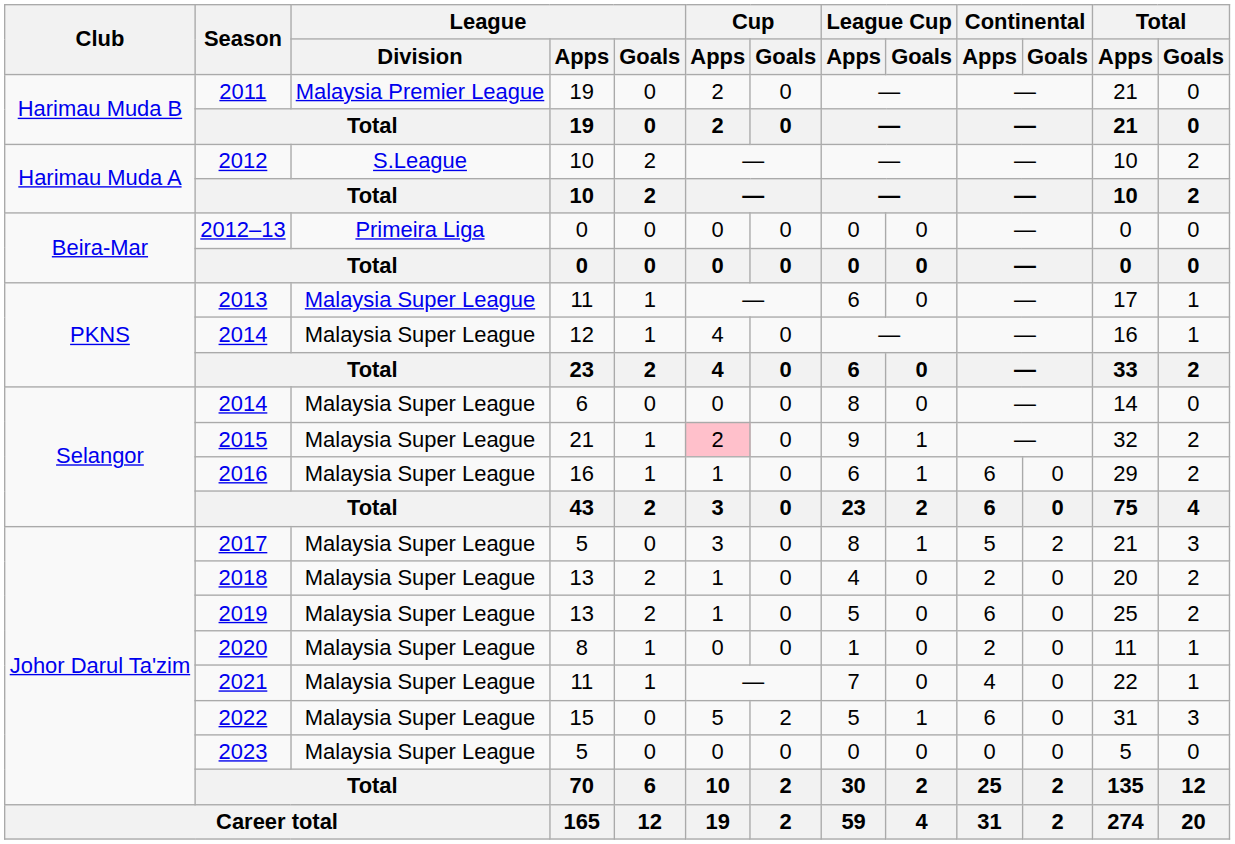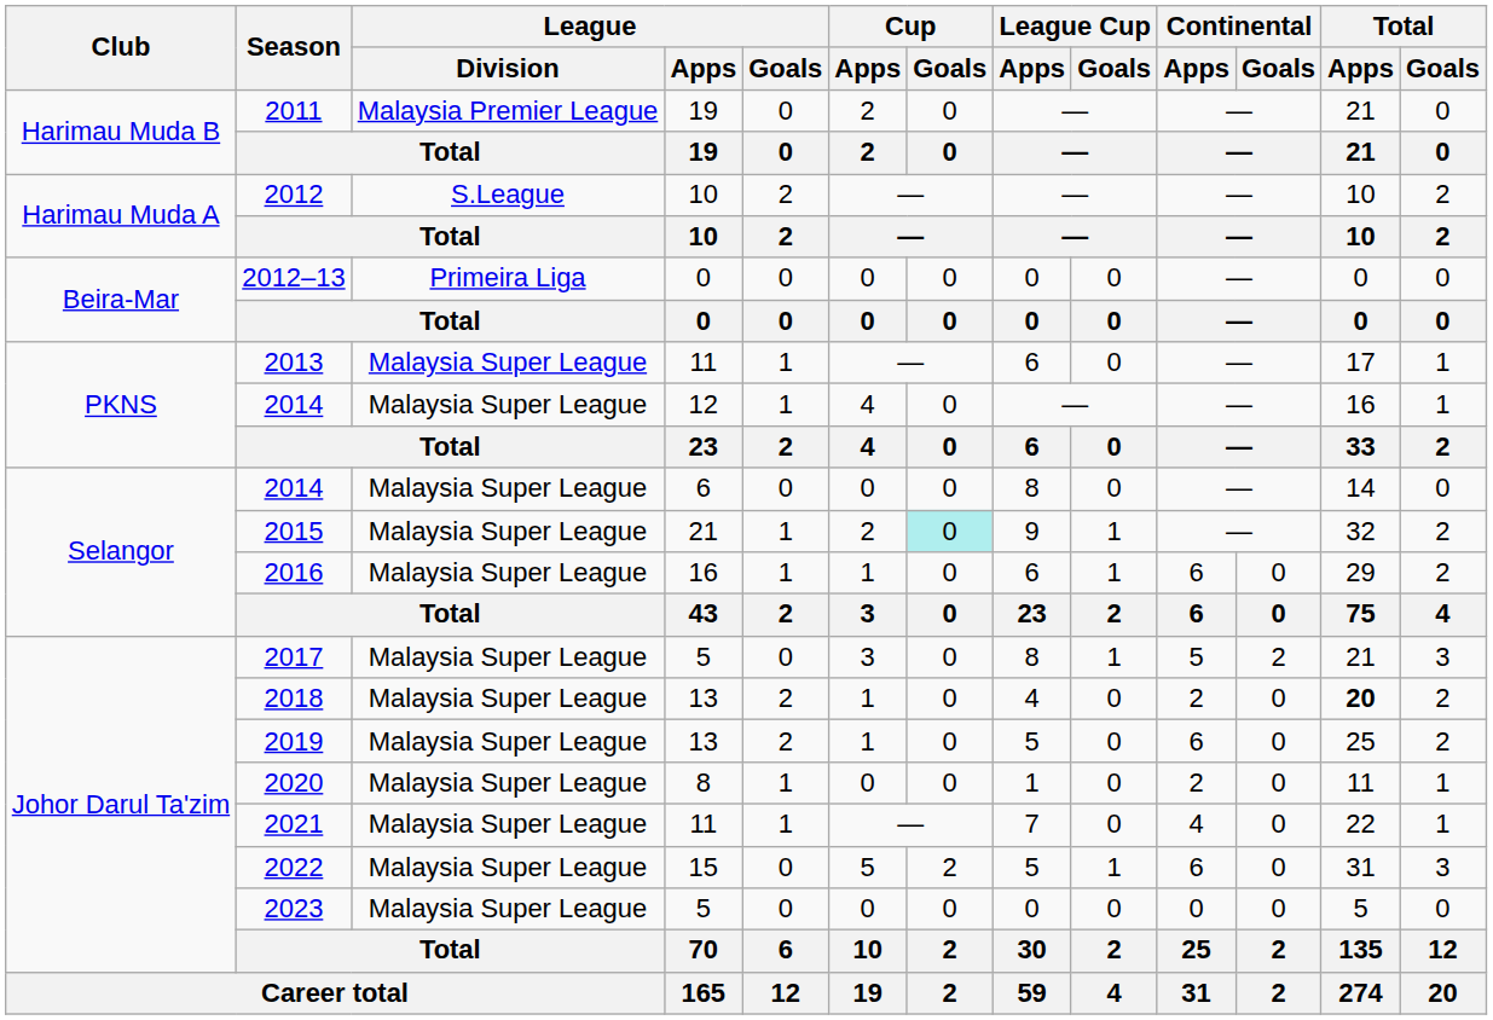2015 | Cup / Apps: pink background -> no background
2015 | Cup / Goals: no background -> paleturquoise background
2018 | Total / Apps: normal -> bold
